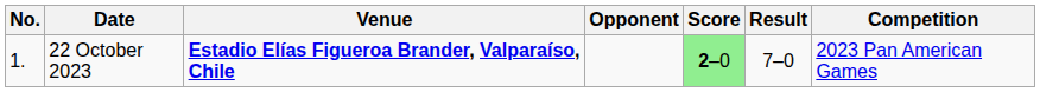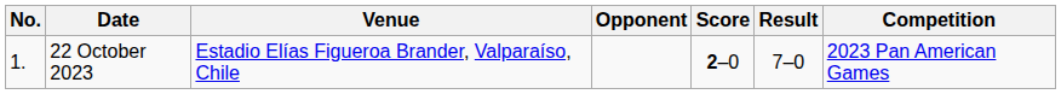22 October 2023 | Venue: bold -> normal
22 October 2023 | Score: lightgreen background -> no background
